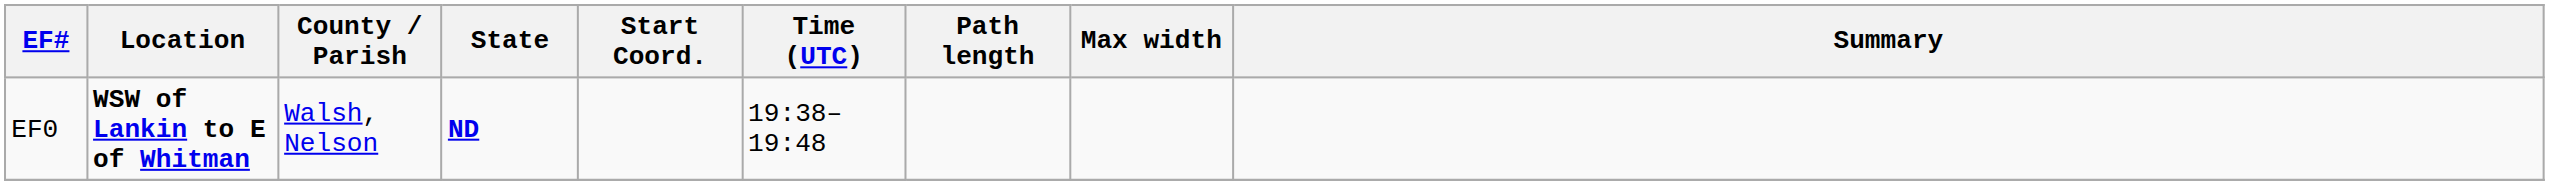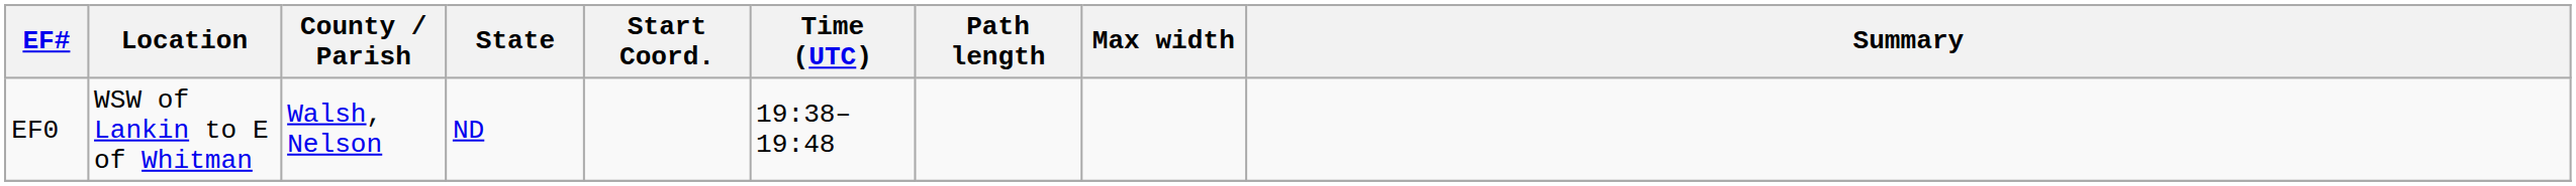EF0 | Location: bold -> normal
EF0 | State: bold -> normal
